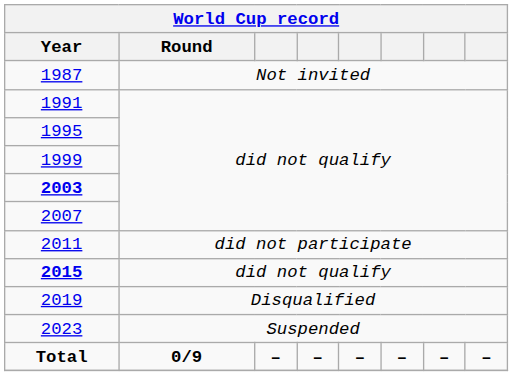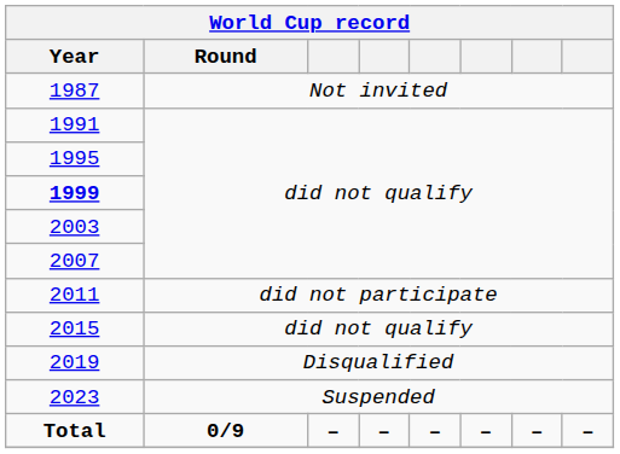1999 | Year: normal -> bold
2003 | Year: bold -> normal
2015 | Year: bold -> normal
